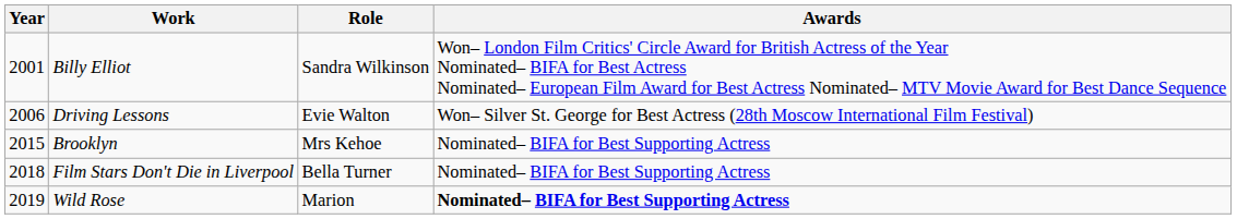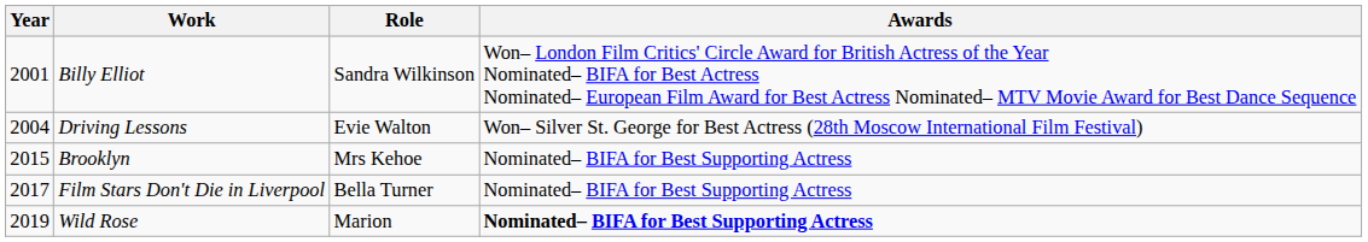Driving Lessons | Year: 2006 -> 2004
Film Stars Don't Die in Liverpool | Year: 2018 -> 2017
